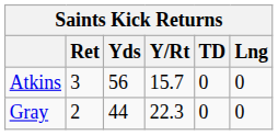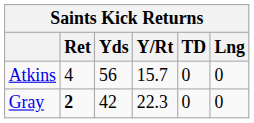Atkins | Ret: 3 -> 4
Gray | Ret: normal -> bold
Gray | Yds: 44 -> 42
